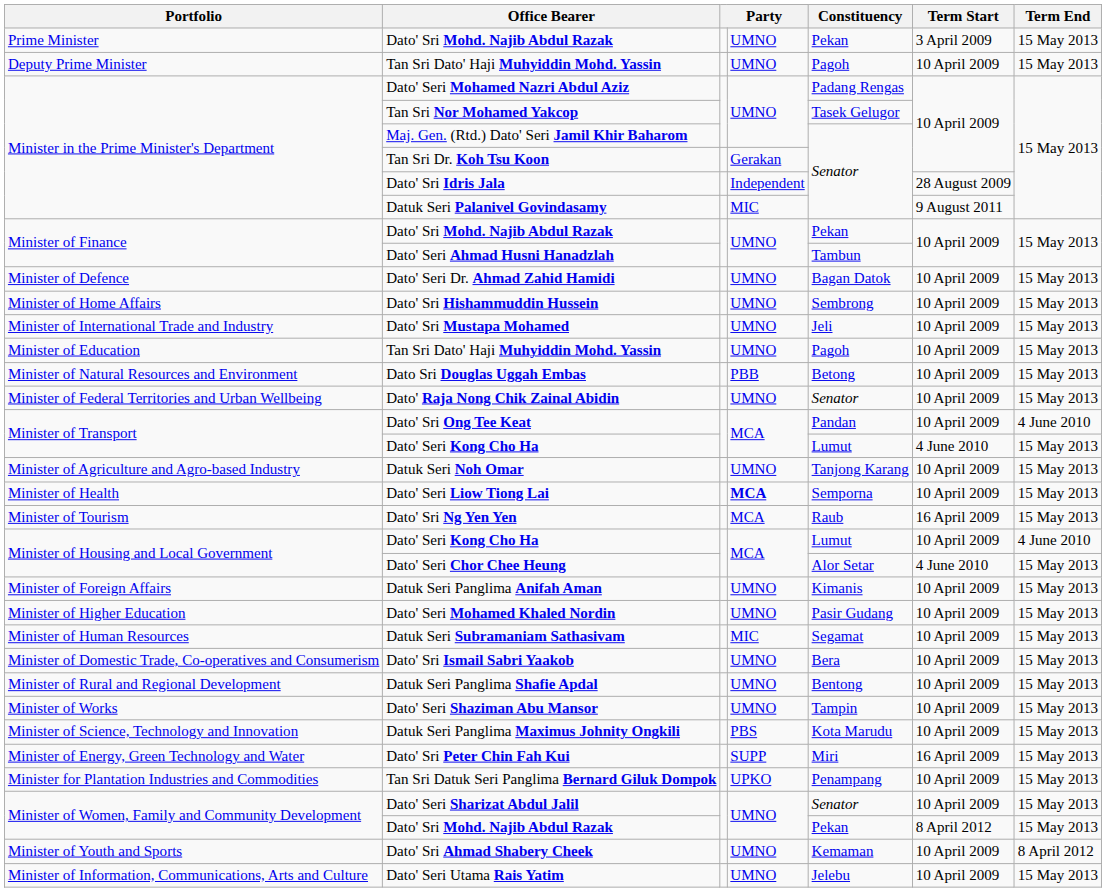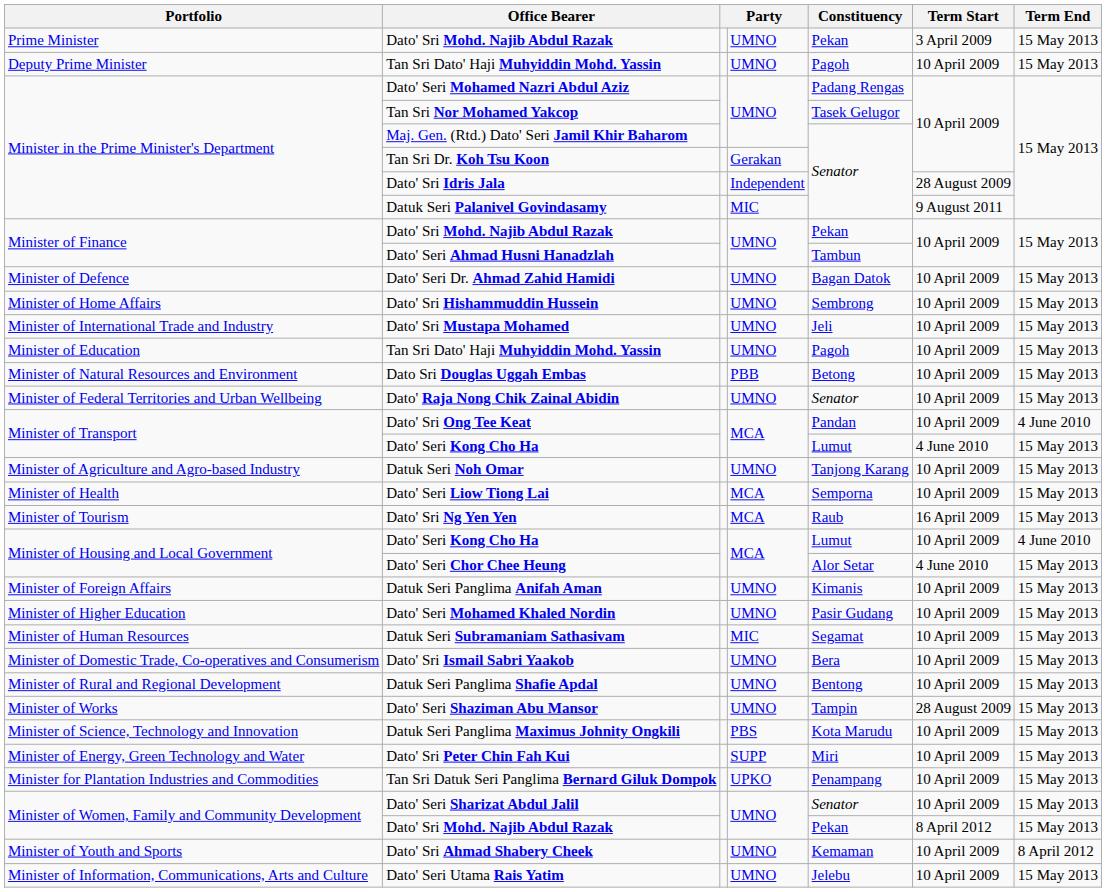Dato' Seri Liow Tiong Lai | column 4: bold -> normal
Dato' Seri Shaziman Abu Mansor | Term Start: 10 April 2009 -> 28 August 2009
Dato' Sri Peter Chin Fah Kui | Term Start: 16 April 2009 -> 10 April 2009
